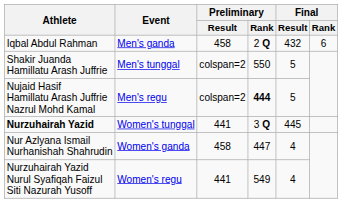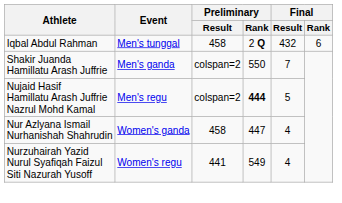Iqbal Abdul Rahman | Event: Men's ganda -> Men's tunggal
Shakir Juanda Hamillatu Arash Juffrie | Event: Men's tunggal -> Men's ganda
Shakir Juanda Hamillatu Arash Juffrie | Final / Result: 5 -> 7
- row: Nurzuhairah Yazid | Women's tunggal | 441 | 3 Q | 445
